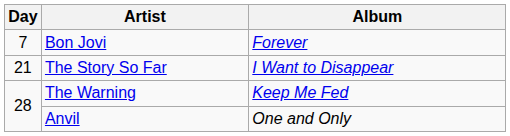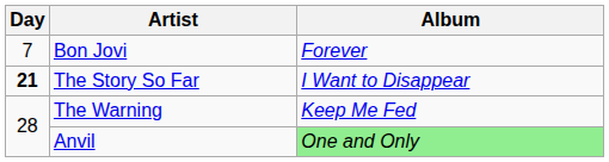The Story So Far | Day: normal -> bold
Anvil | Album: no background -> lightgreen background
